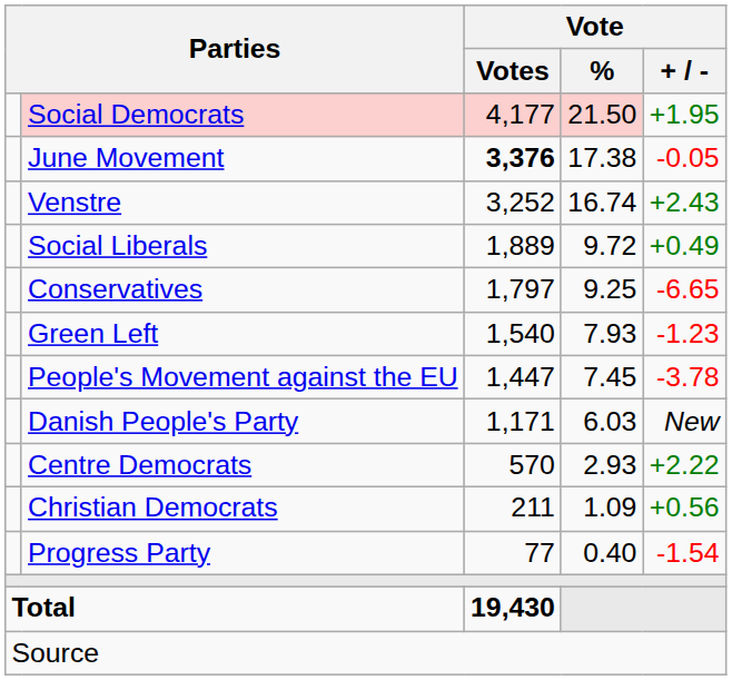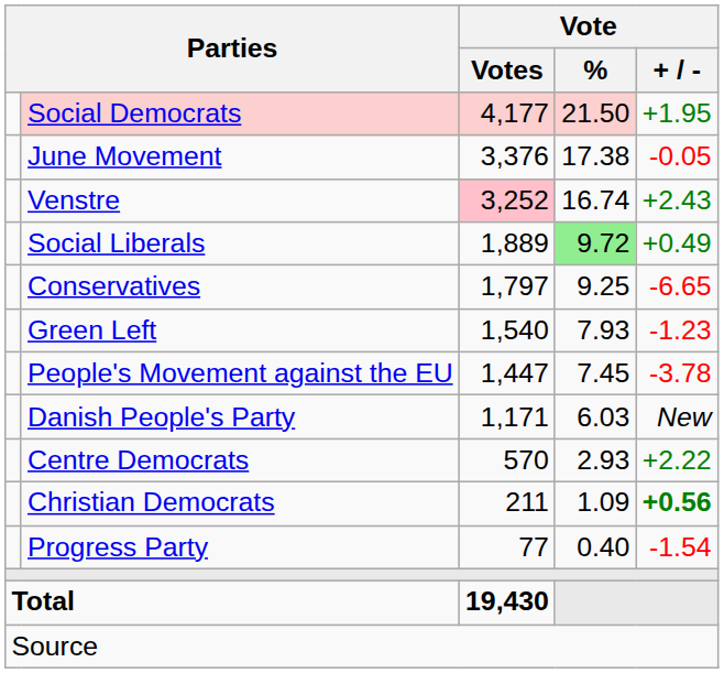June Movement | Vote / Votes: bold -> normal
Venstre | Vote / Votes: no background -> pink background
Social Liberals | Vote / %: no background -> lightgreen background
Christian Democrats | Vote / + / -: normal -> bold
